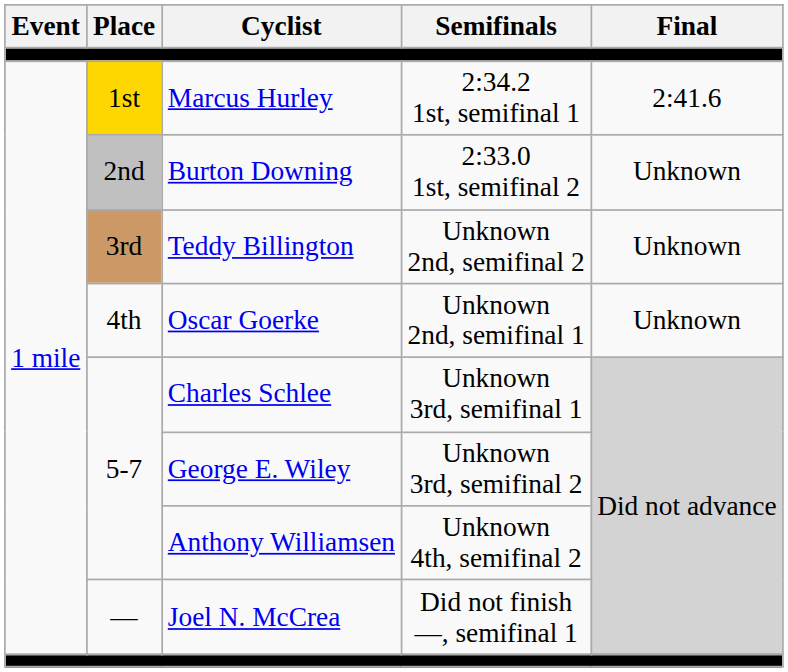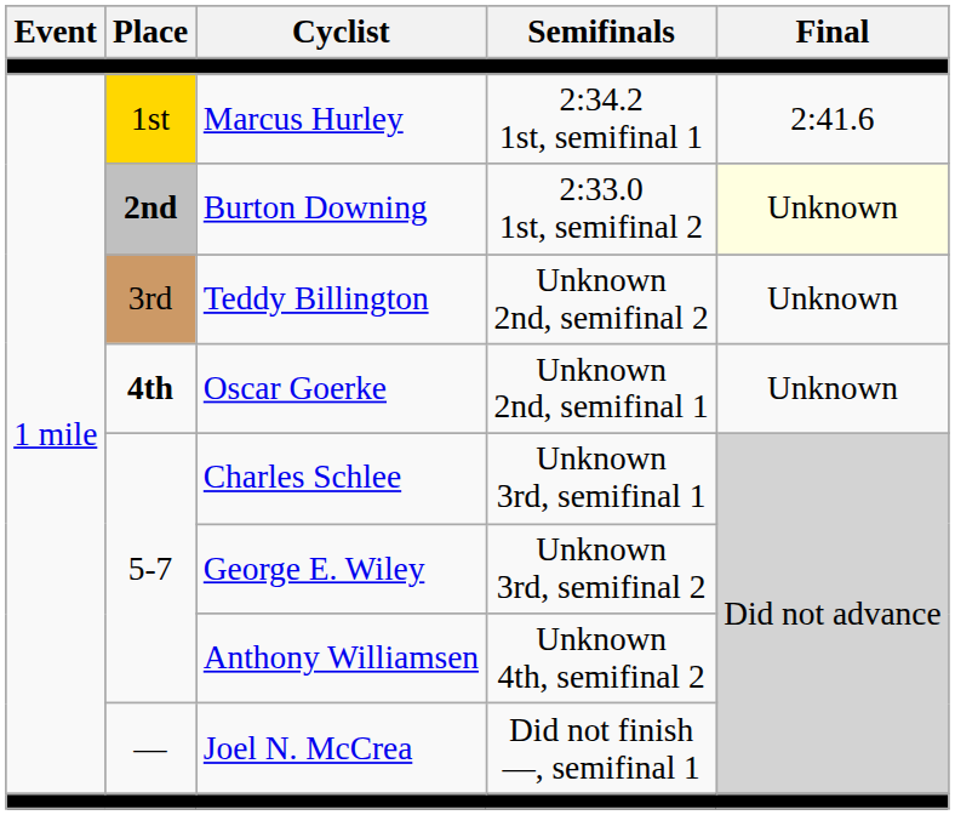Burton Downing | Place: normal -> bold
Burton Downing | Final: no background -> lightyellow background
Oscar Goerke | Place: normal -> bold
